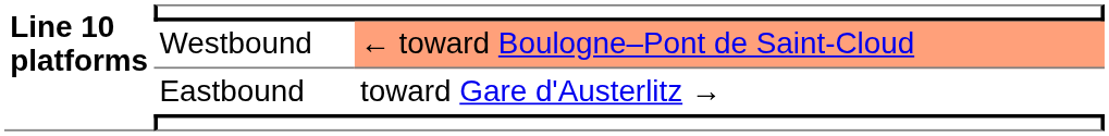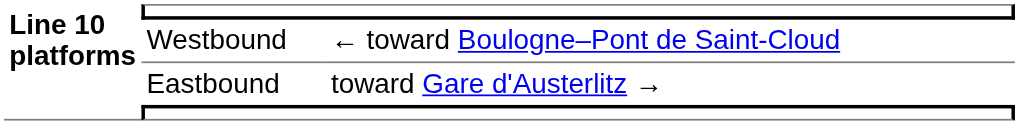Westbound | column 3: lightsalmon background -> no background
